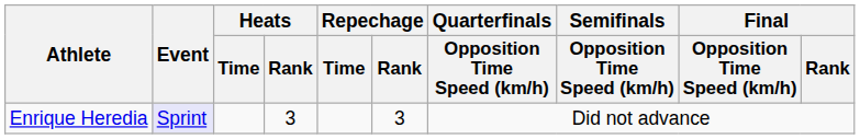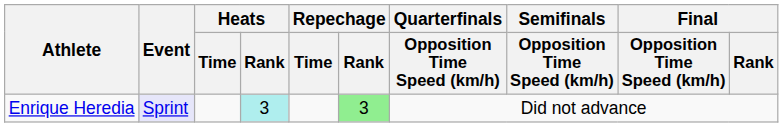Enrique Heredia | Heats / Rank: no background -> paleturquoise background
Enrique Heredia | Repechage / Rank: no background -> lightgreen background
